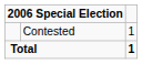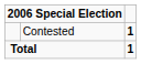row 2 | column 3: normal -> bold
